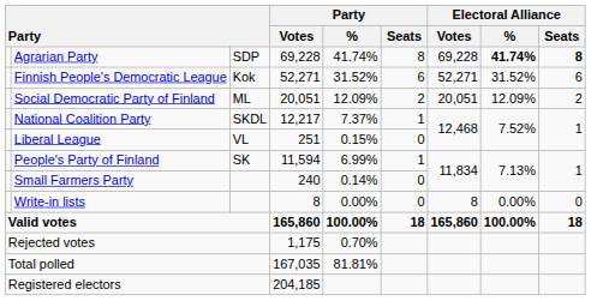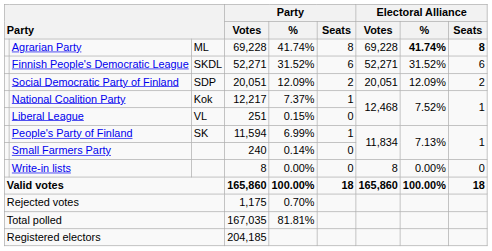Agrarian Party | column 3: SDP -> ML
Finnish People's Democratic League | column 3: Kok -> SKDL
Social Democratic Party of Finland | column 3: ML -> SDP
National Coalition Party | column 3: SKDL -> Kok
